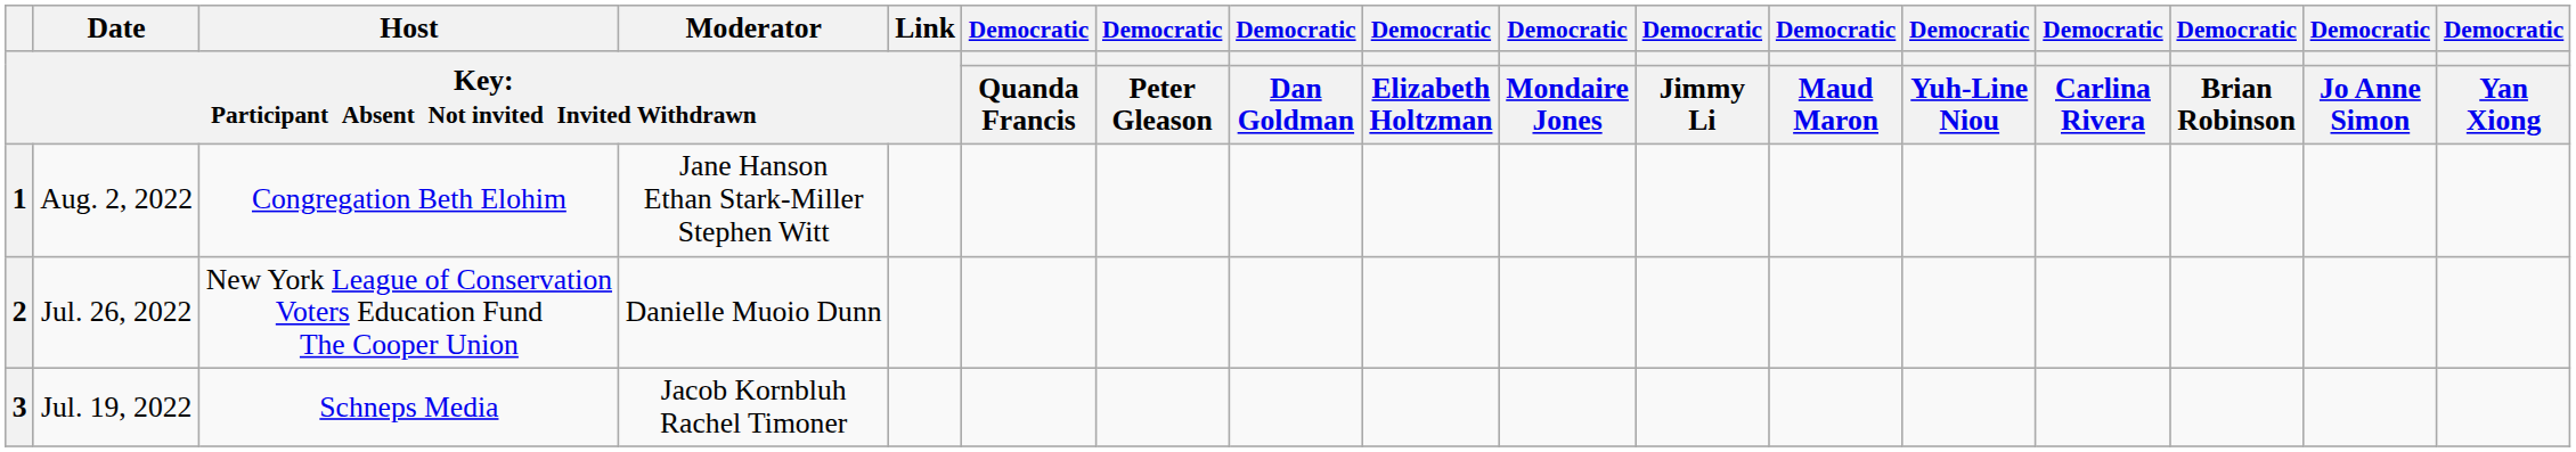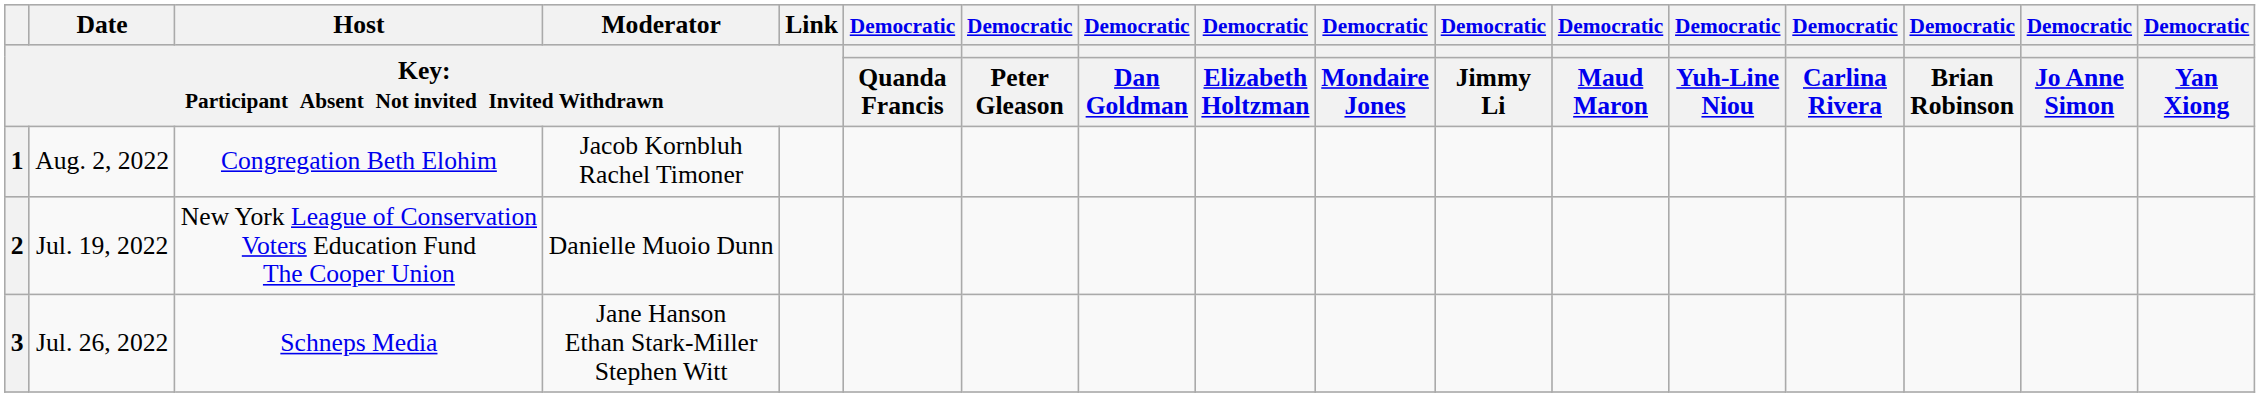1 | column 4: Jane Hanson Ethan Stark-Miller Stephen Witt -> Jacob Kornbluh Rachel Timoner
2 | column 2: Jul. 26, 2022 -> Jul. 19, 2022
3 | column 2: Jul. 19, 2022 -> Jul. 26, 2022
3 | column 4: Jacob Kornbluh Rachel Timoner -> Jane Hanson Ethan Stark-Miller Stephen Witt
